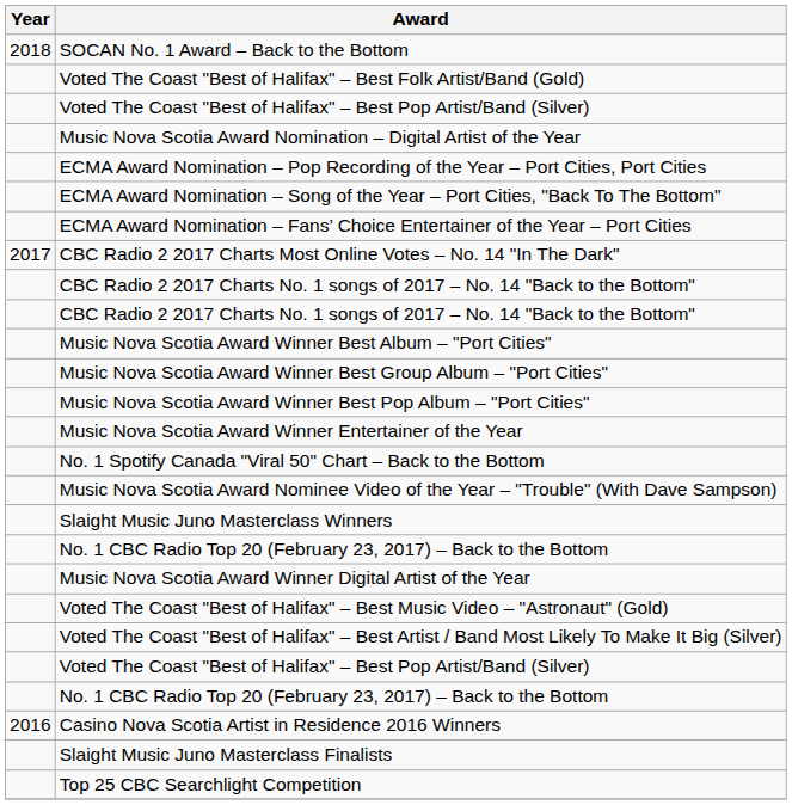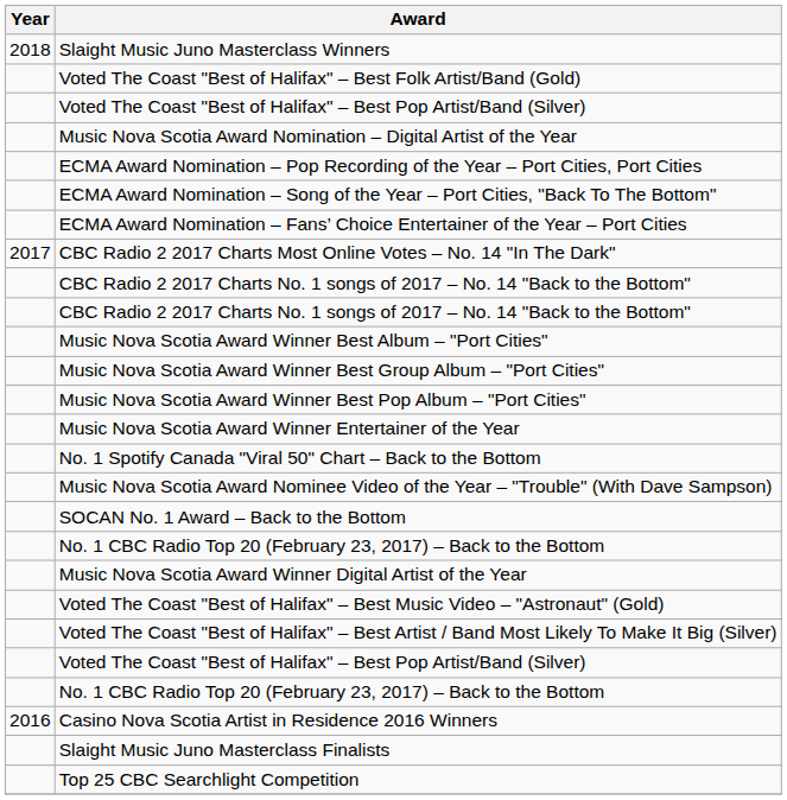row 2 | Award: SOCAN No. 1 Award – Back to the Bottom -> Slaight Music Juno Masterclass Winners
row 18 | Award: Slaight Music Juno Masterclass Winners -> SOCAN No. 1 Award – Back to the Bottom
